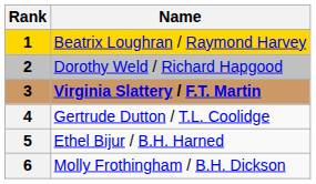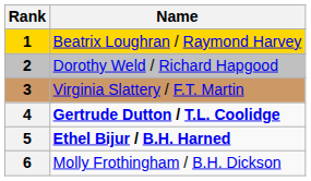Virginia Slattery / F.T. Martin | Name: bold -> normal
Gertrude Dutton / T.L. Coolidge | Name: normal -> bold
Ethel Bijur / B.H. Harned | Name: normal -> bold
